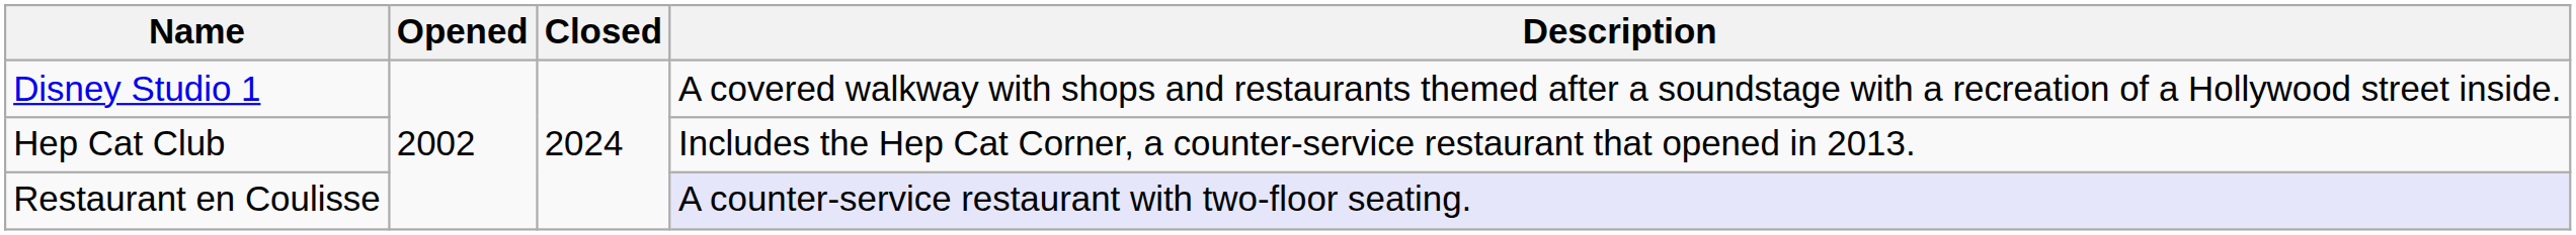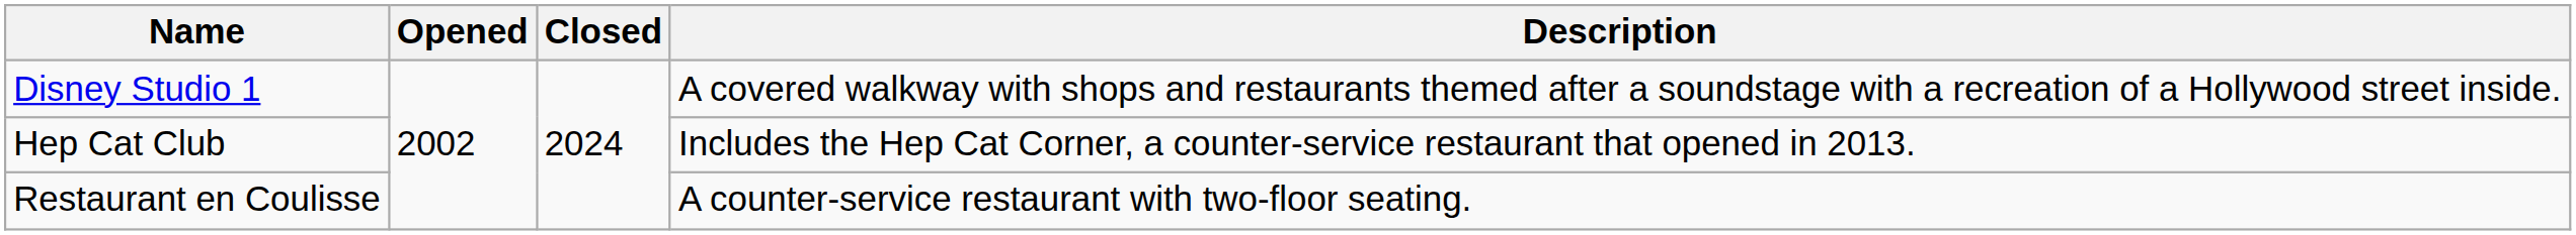Restaurant en Coulisse | Description: lavender background -> no background
